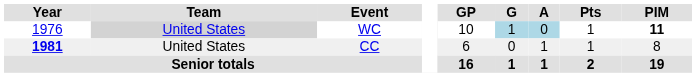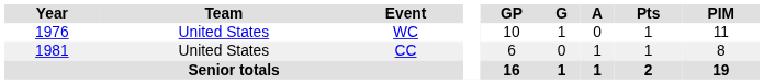WC | Team: lightgrey background -> no background
WC | G: lightblue background -> no background
WC | A: lightblue background -> no background
WC | PIM: bold -> normal
CC | Year: bold -> normal
